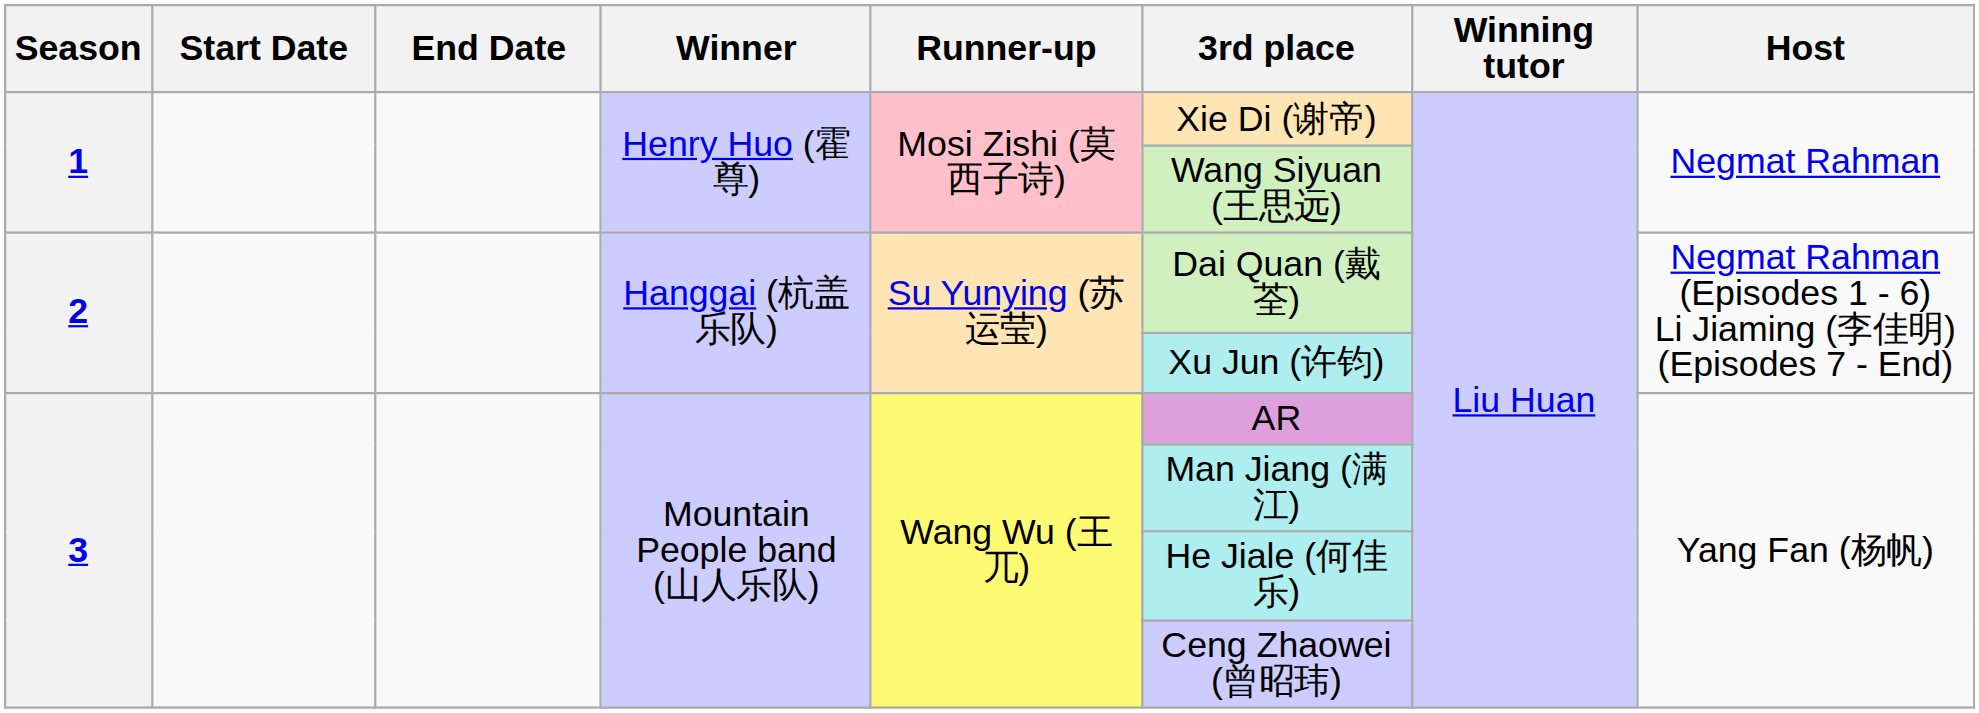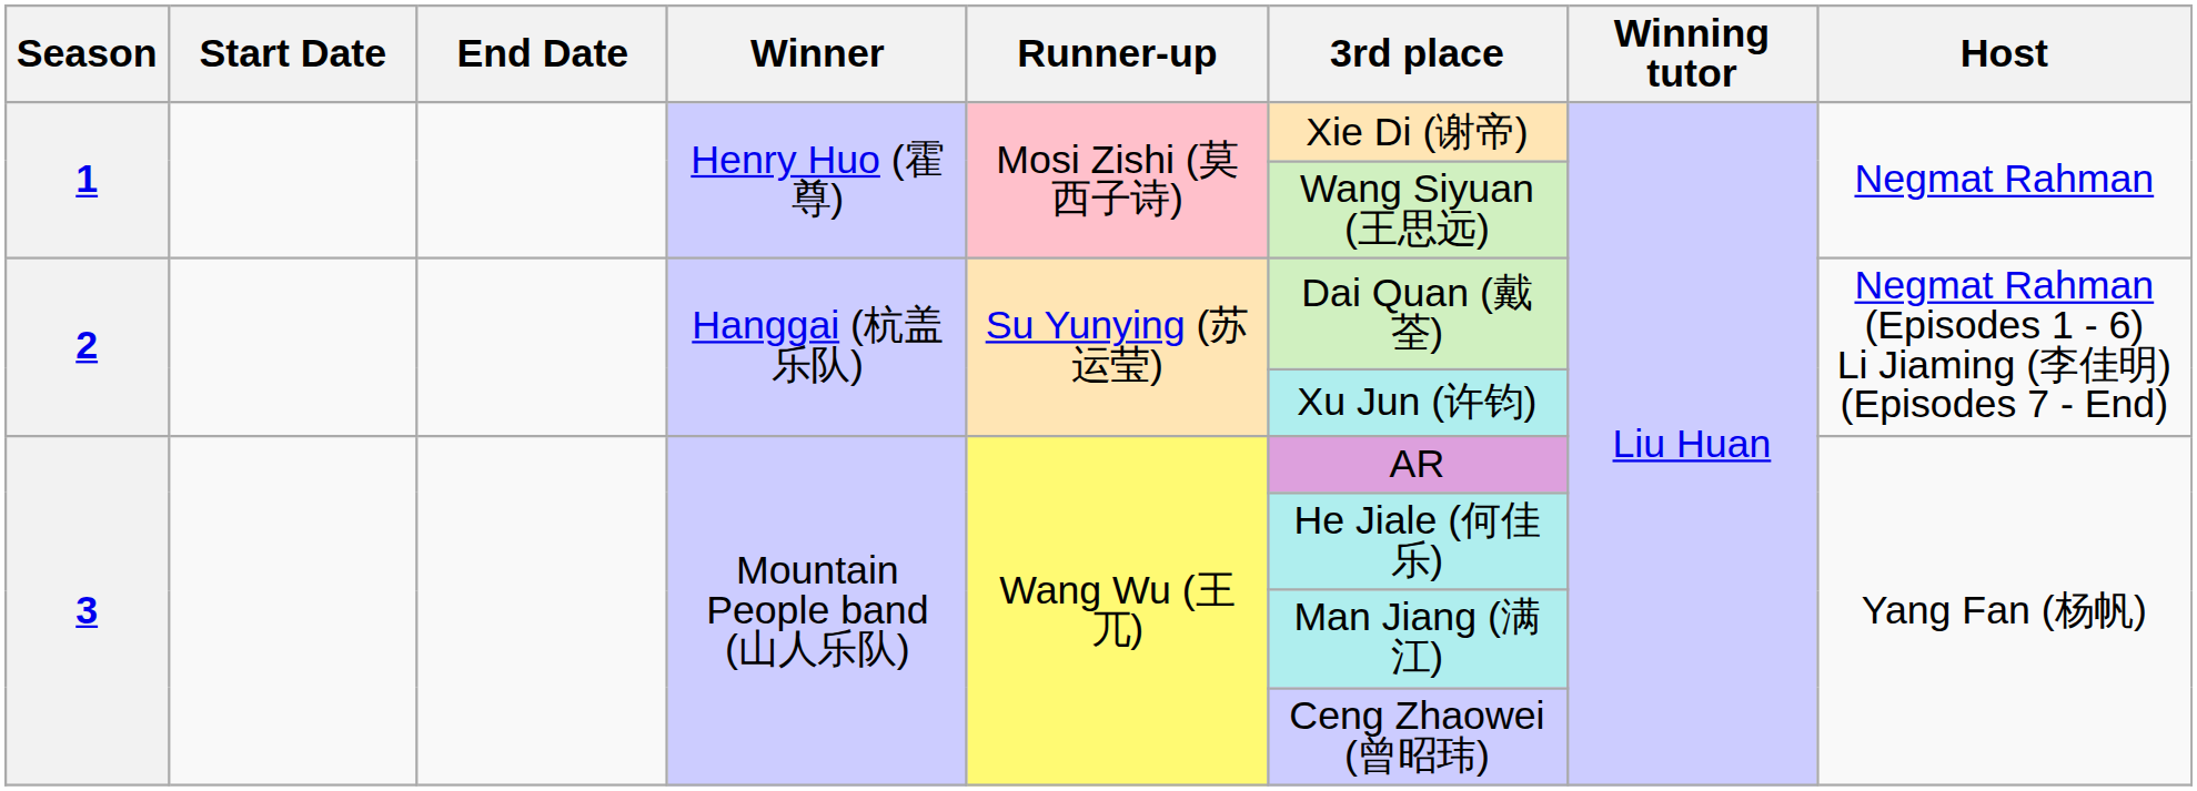row 7 | 3rd place: Man Jiang (满江) -> He Jiale (何佳乐)
row 8 | 3rd place: He Jiale (何佳乐) -> Man Jiang (满江)
